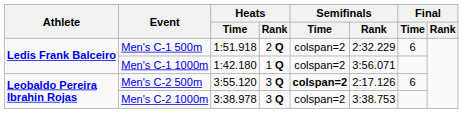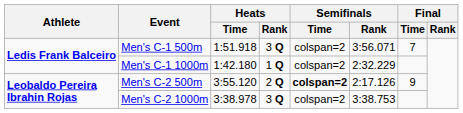Men's C-1 500m | Heats / Rank: 2 Q -> 3 Q
Men's C-1 500m | Semifinals / Rank: 2:32.229 -> 3:56.071
Men's C-1 500m | Final / Time: 6 -> 7
Men's C-1 1000m | Semifinals / Rank: 3:56.071 -> 2:32.229
Men's C-2 500m | Heats / Rank: 3 Q -> 2 Q
Men's C-2 500m | Final / Time: 6 -> 9
